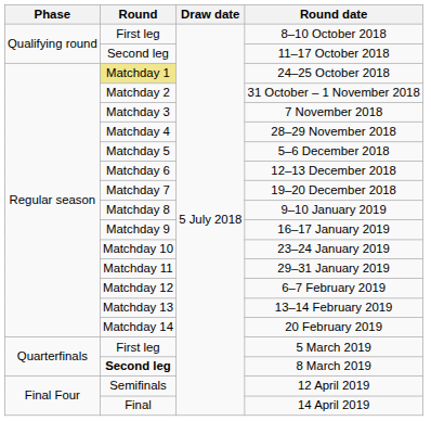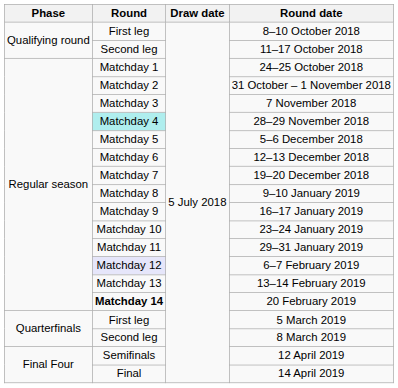24–25 October 2018 | Round: khaki background -> no background
28–29 November 2018 | Round: no background -> paleturquoise background
6–7 February 2019 | Round: no background -> lavender background
20 February 2019 | Round: normal -> bold
8 March 2019 | Round: bold -> normal
